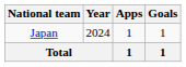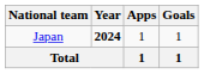Japan | Year: normal -> bold
